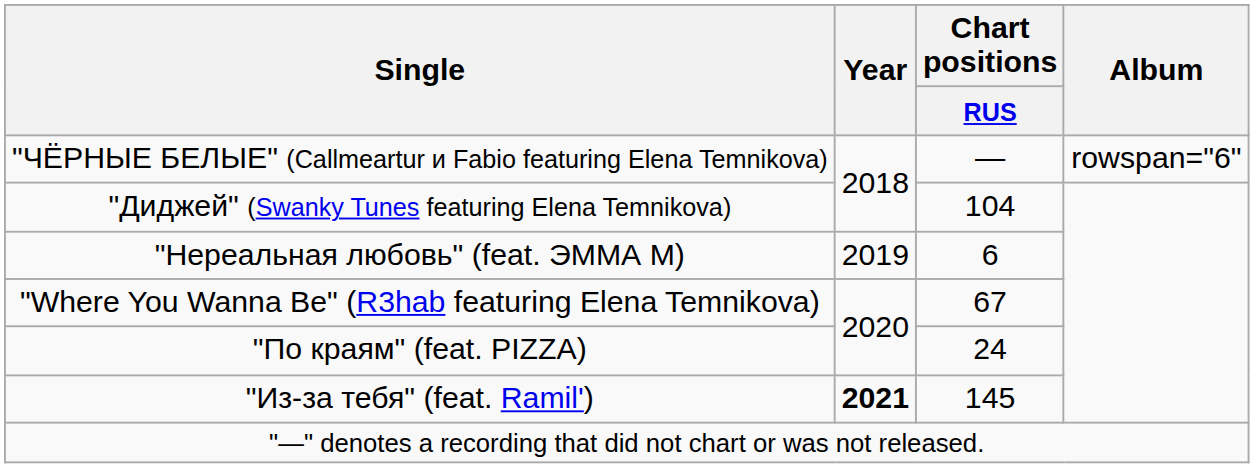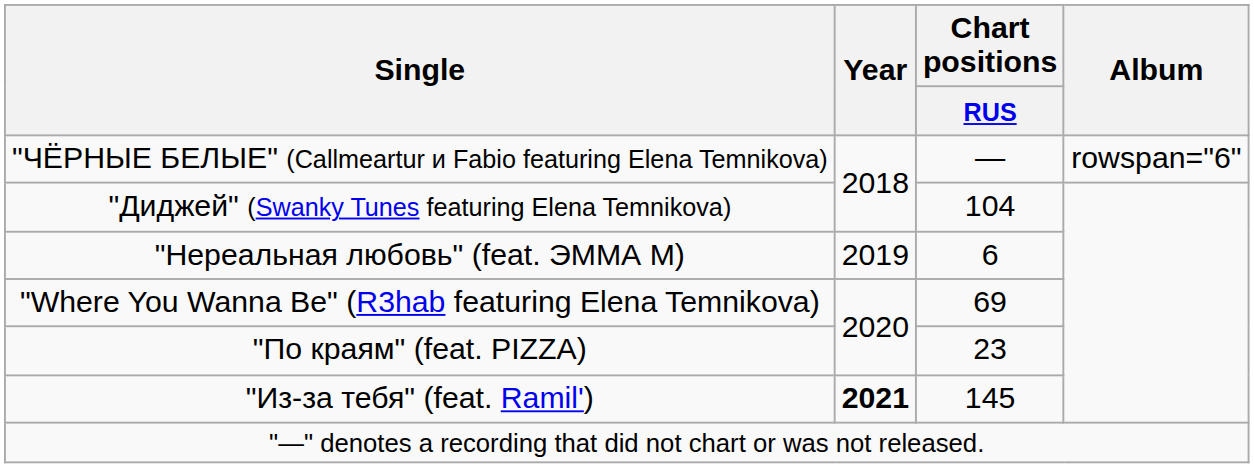"Where You Wanna Be" (R3hab featuring Elena Temnikova) | Chart positions / RUS: 67 -> 69
"По краям" (feat. PIZZA) | Chart positions / RUS: 24 -> 23
